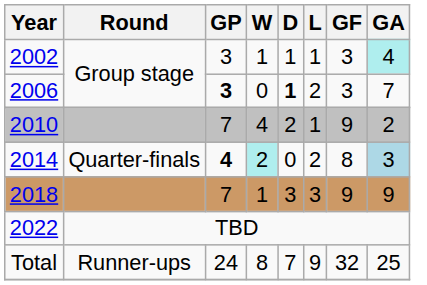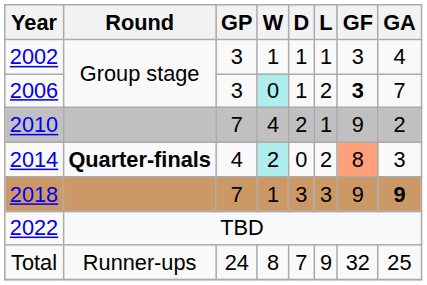2002 | GA: paleturquoise background -> no background
2006 | GP: bold -> normal
2006 | W: no background -> paleturquoise background
2006 | D: bold -> normal
2006 | GF: normal -> bold
2014 | Round: normal -> bold
2014 | GP: bold -> normal
2014 | GF: no background -> lightsalmon background
2014 | GA: lightblue background -> no background
2018 | GA: normal -> bold
